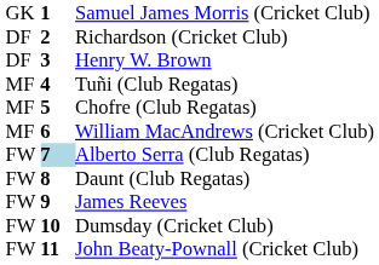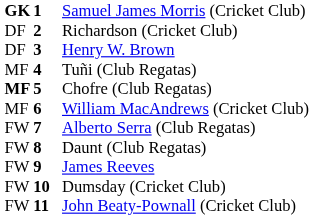Samuel James Morris (Cricket Club) | column 1: normal -> bold
Chofre (Club Regatas) | column 1: normal -> bold
Alberto Serra (Club Regatas) | column 2: lightblue background -> no background
